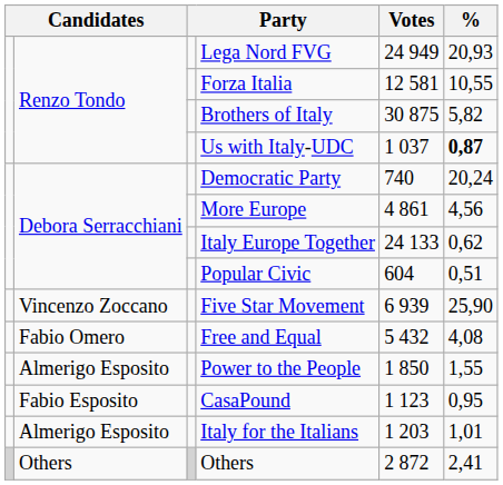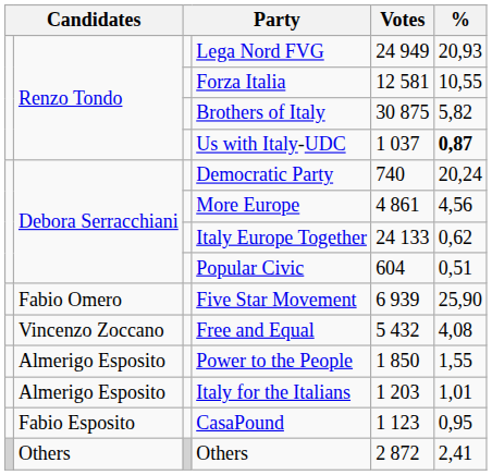Five Star Movement | column 2: Vincenzo Zoccano -> Fabio Omero
Free and Equal | column 2: Fabio Omero -> Vincenzo Zoccano
rows swapped: Italy for the Italians <-> CasaPound
